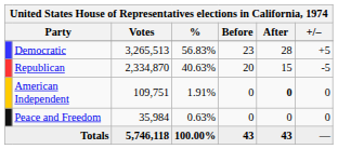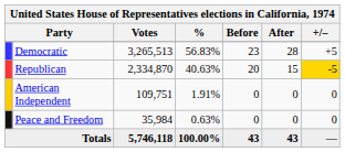Republican | +/–: no background -> gold background
American Independent | After: bold -> normal
